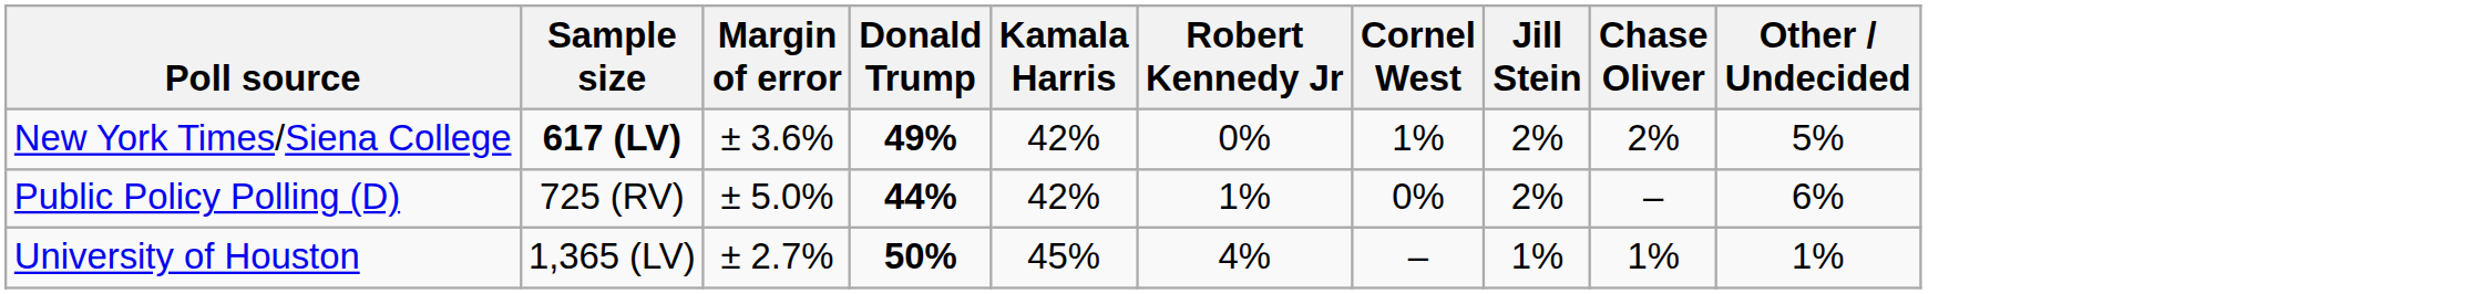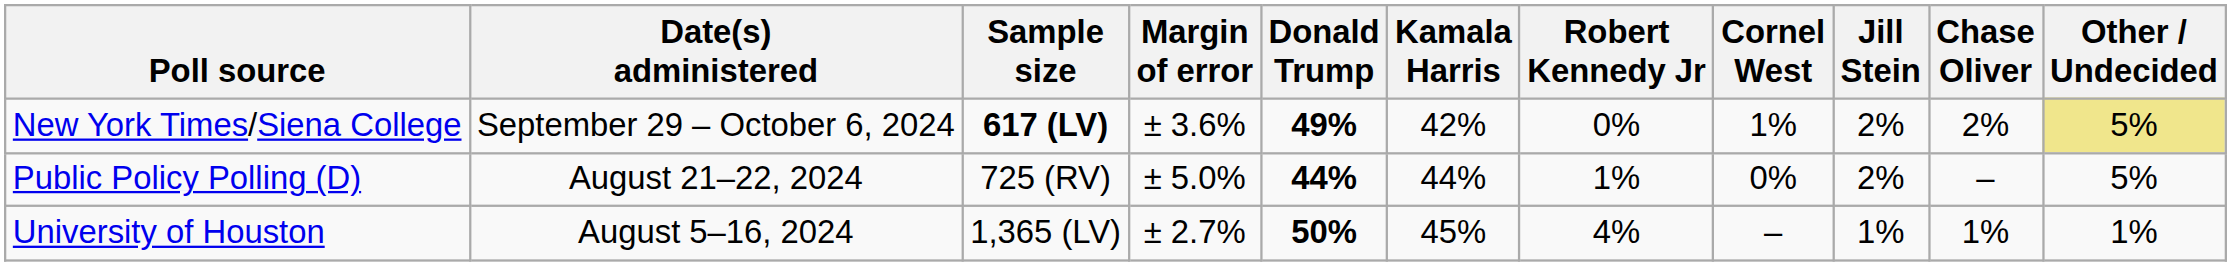+ column: Date(s) administered | September 29 – October 6, 2024 | August 21–22, 2024 | August 5–16, 2024
New York Times/Siena College | Other / Undecided: no background -> khaki background
Public Policy Polling (D) | Kamala Harris: 42% -> 44%
Public Policy Polling (D) | Other / Undecided: 6% -> 5%
